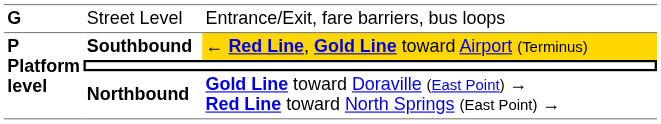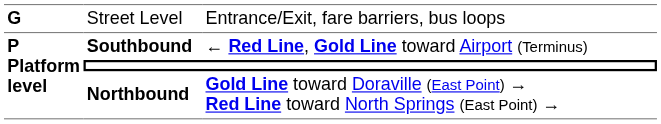Southbound | column 3: gold background -> no background
